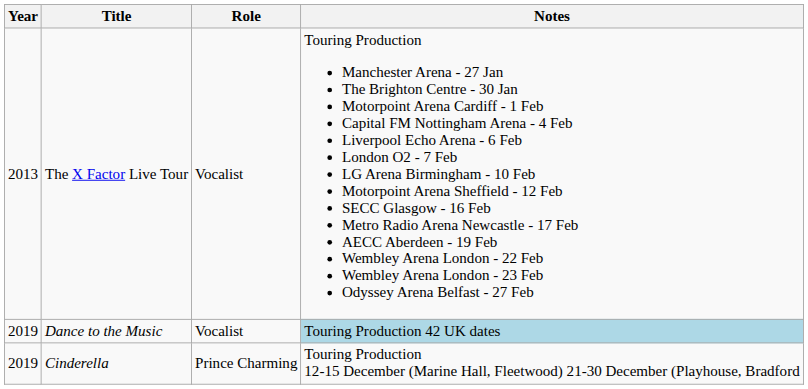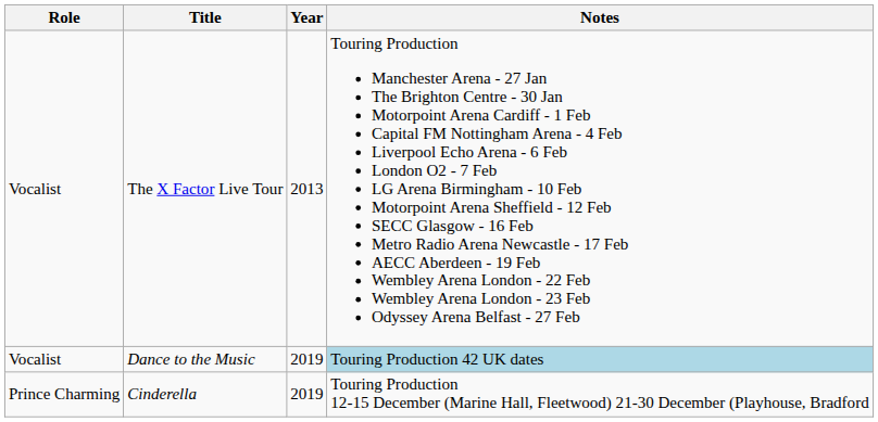columns swapped: Year <-> Role
